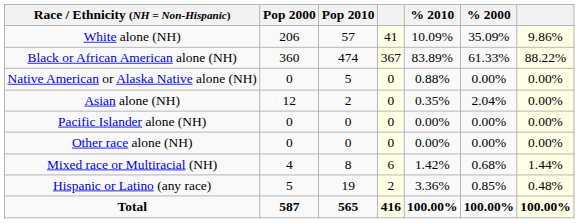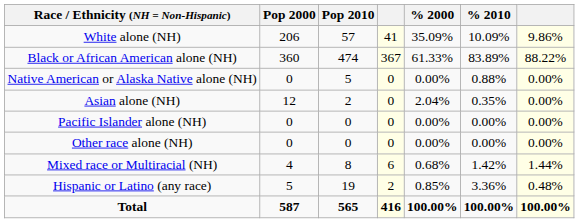columns swapped: % 2000 <-> % 2010
